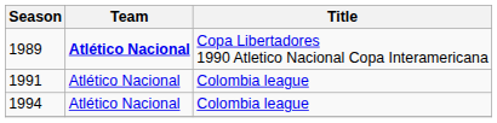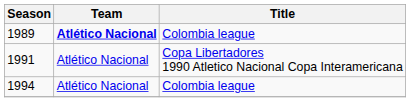1989 | Title: Copa Libertadores 1990 Atletico Nacional Copa Interamericana -> Colombia league
1991 | Title: Colombia league -> Copa Libertadores 1990 Atletico Nacional Copa Interamericana
